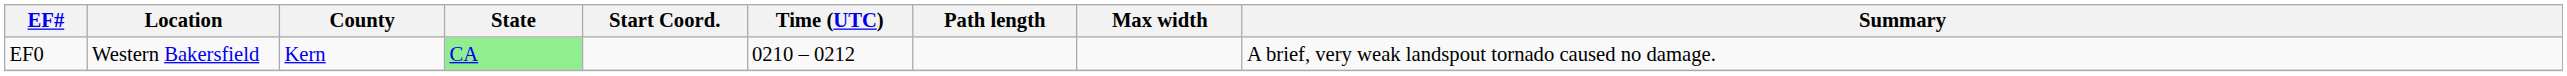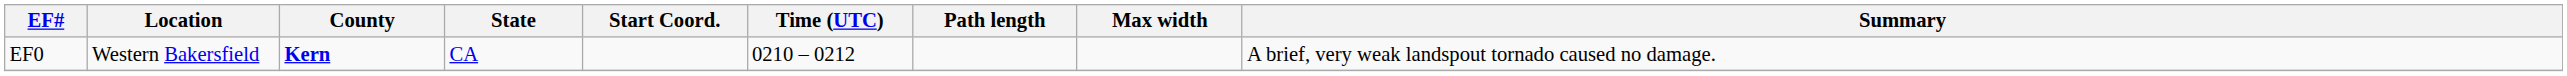EF0 | County: normal -> bold
EF0 | State: lightgreen background -> no background
